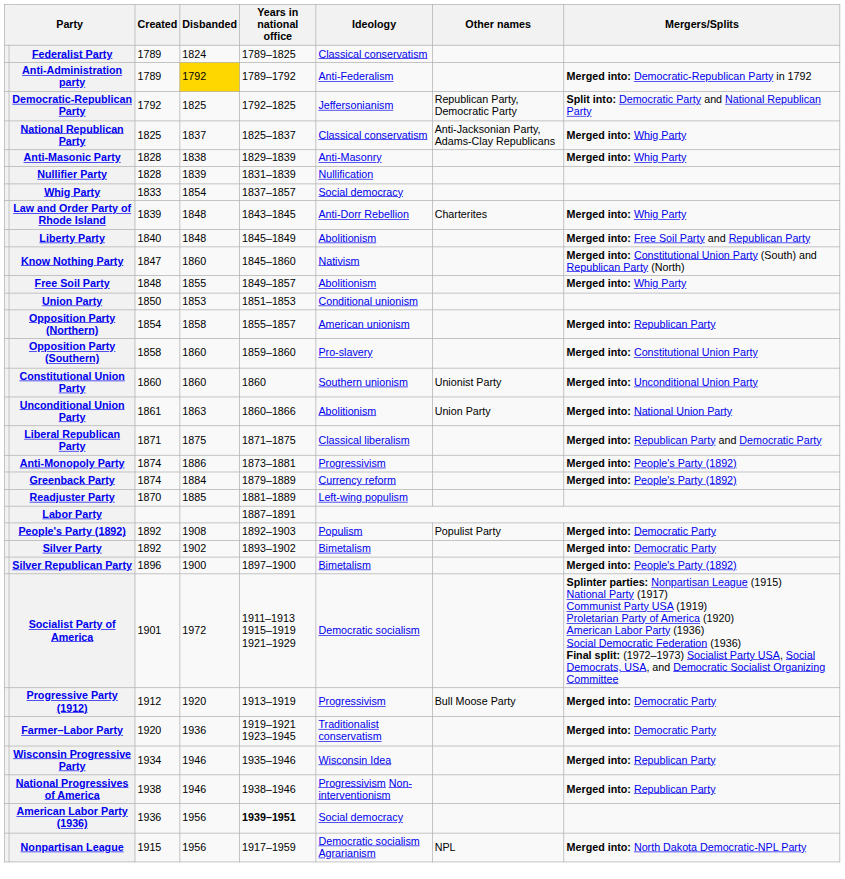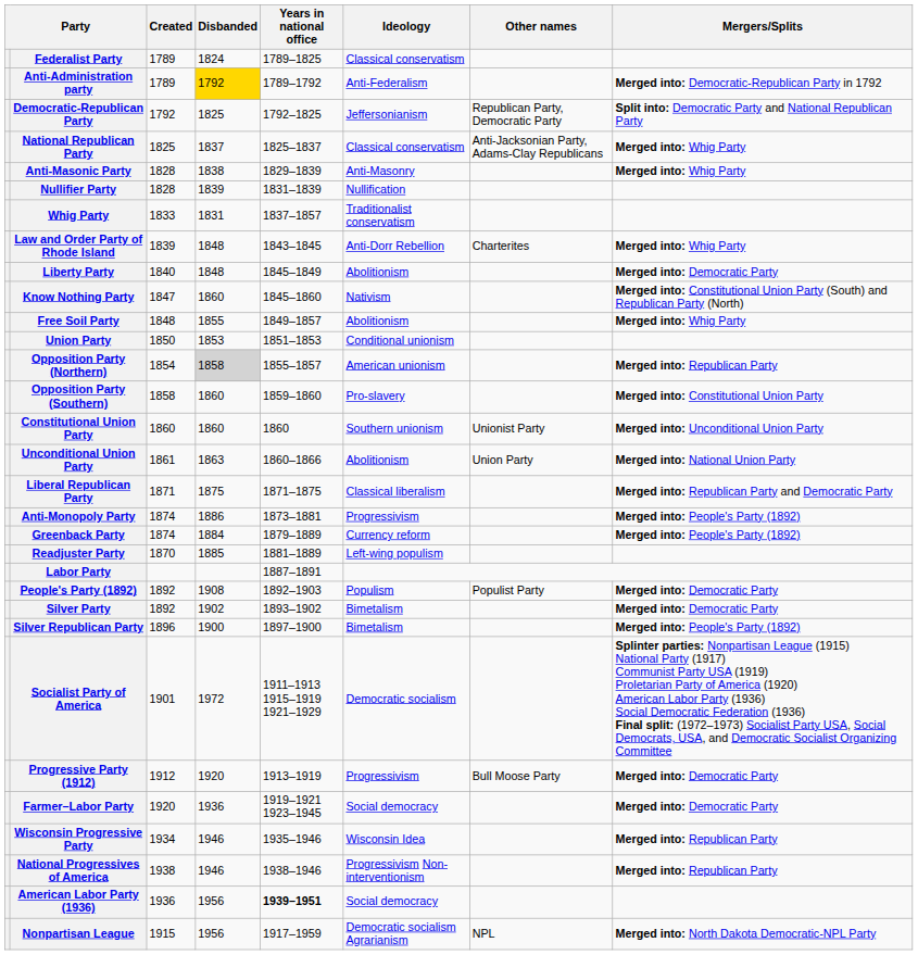Whig Party | Disbanded: 1854 -> 1831
Whig Party | Ideology: Social democracy -> Traditionalist conservatism
Liberty Party | Mergers/Splits: Merged into: Free Soil Party and Republican Party -> Merged into: Democratic Party
Opposition Party (Northern) | Disbanded: no background -> lightgrey background
Farmer–Labor Party | Ideology: Traditionalist conservatism -> Social democracy
